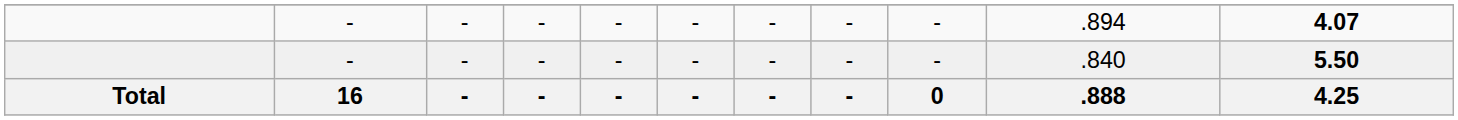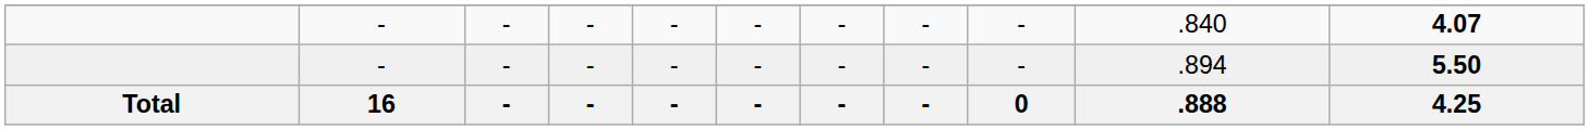row 1 | column 10: .894 -> .840
row 2 | column 10: .840 -> .894
